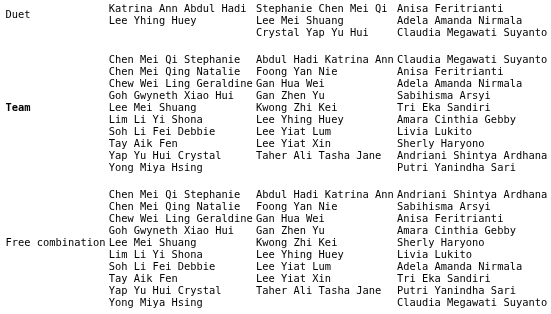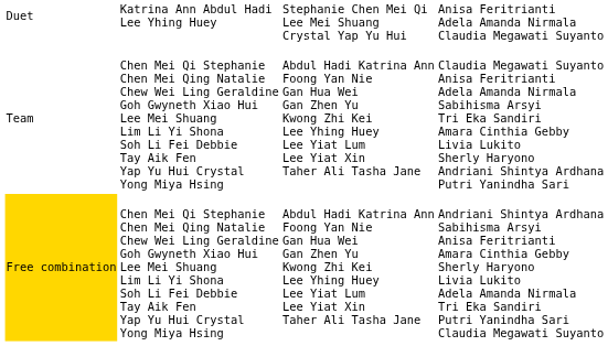Team | column 1: bold -> normal
Free combination | column 1: no background -> gold background
